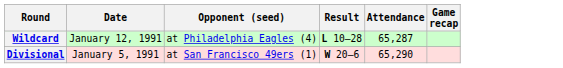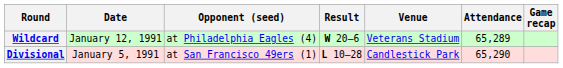+ column: Venue | Veterans Stadium | Candlestick Park
Wildcard | Result: L 10–28 -> W 20–6
Wildcard | Attendance: 65,287 -> 65,289
Divisional | Result: W 20–6 -> L 10–28
